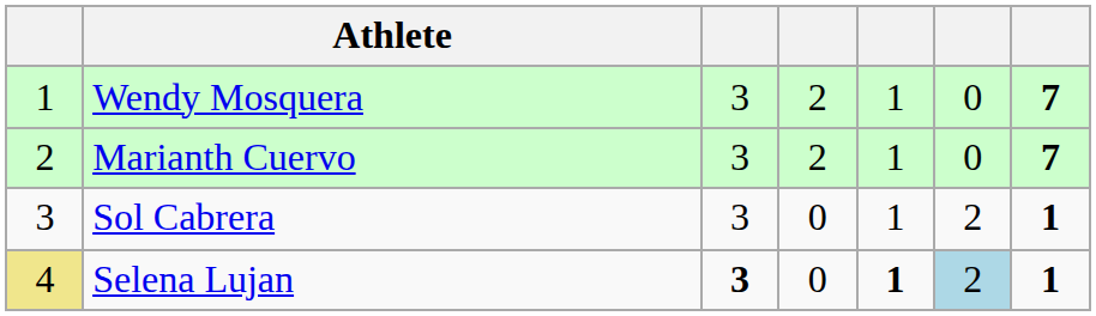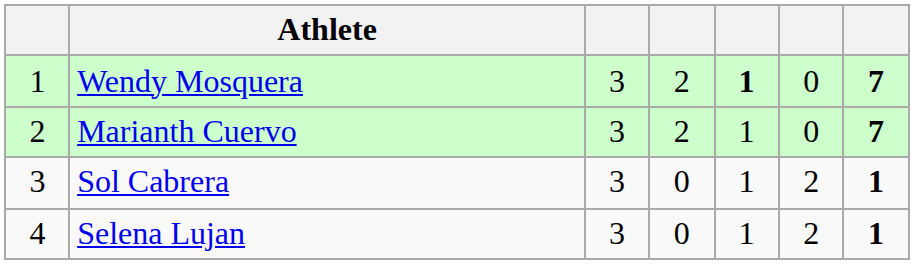Wendy Mosquera | column 5: normal -> bold
Selena Lujan | column 1: khaki background -> no background
Selena Lujan | column 3: bold -> normal
Selena Lujan | column 5: bold -> normal
Selena Lujan | column 6: lightblue background -> no background
